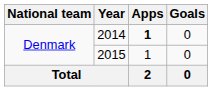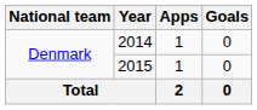2014 | Apps: bold -> normal
